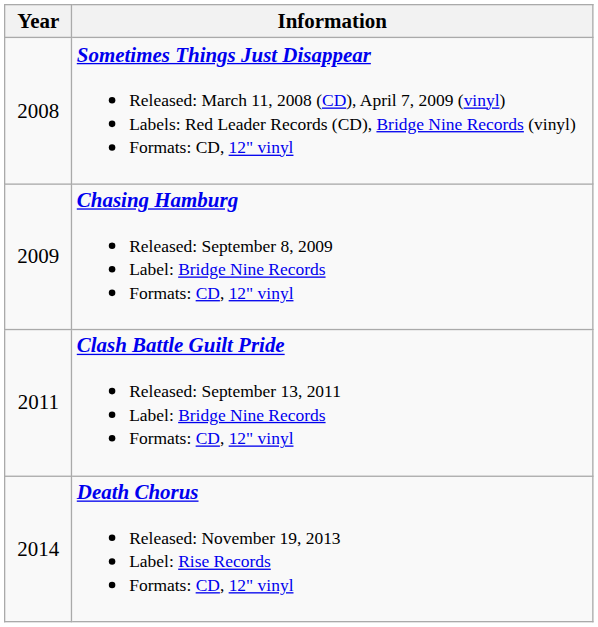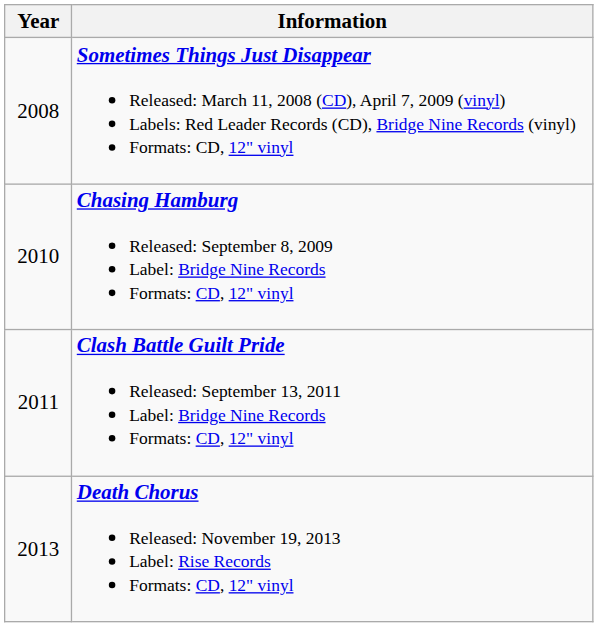row 3 | Year: 2009 -> 2010
row 5 | Year: 2014 -> 2013
